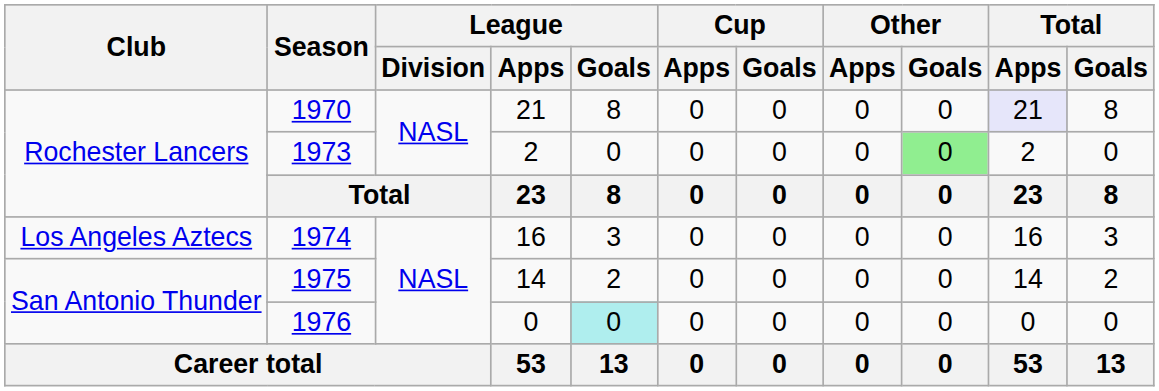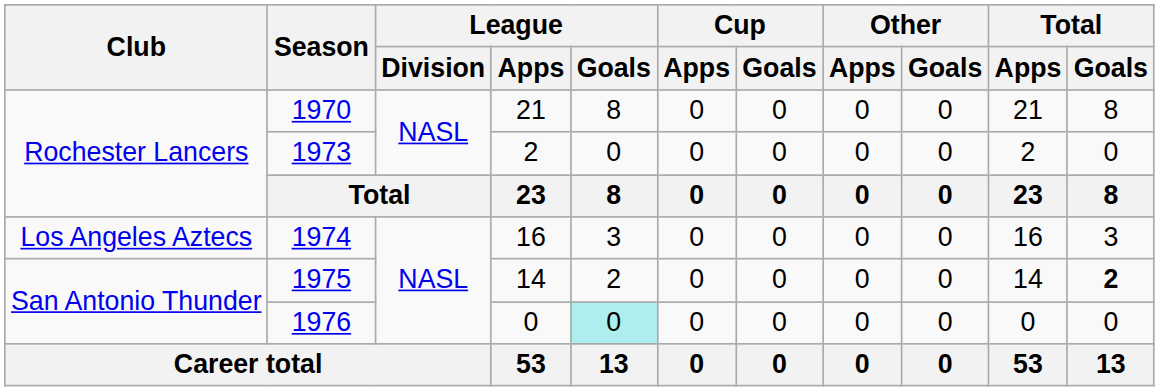1970 | Total / Apps: lavender background -> no background
1973 | Other / Goals: lightgreen background -> no background
1975 | Total / Goals: normal -> bold
